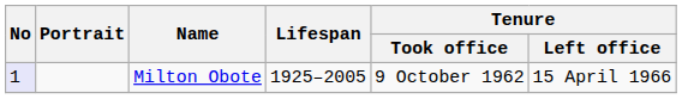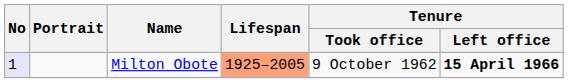Milton Obote | Lifespan: no background -> lightsalmon background
Milton Obote | Tenure / Left office: normal -> bold
